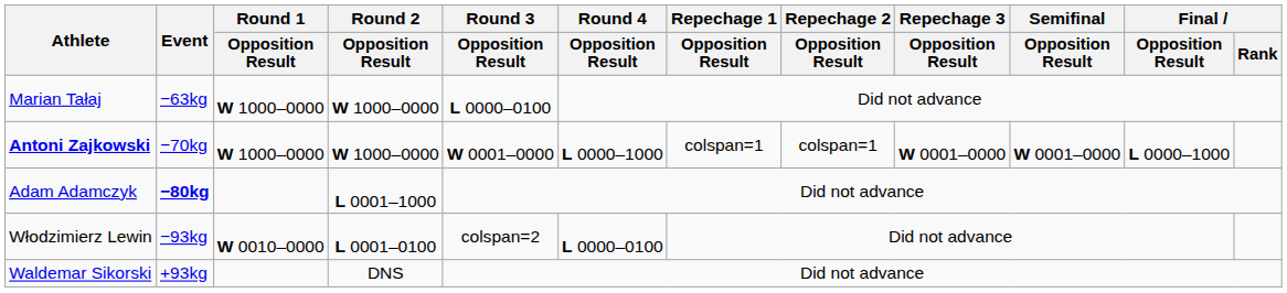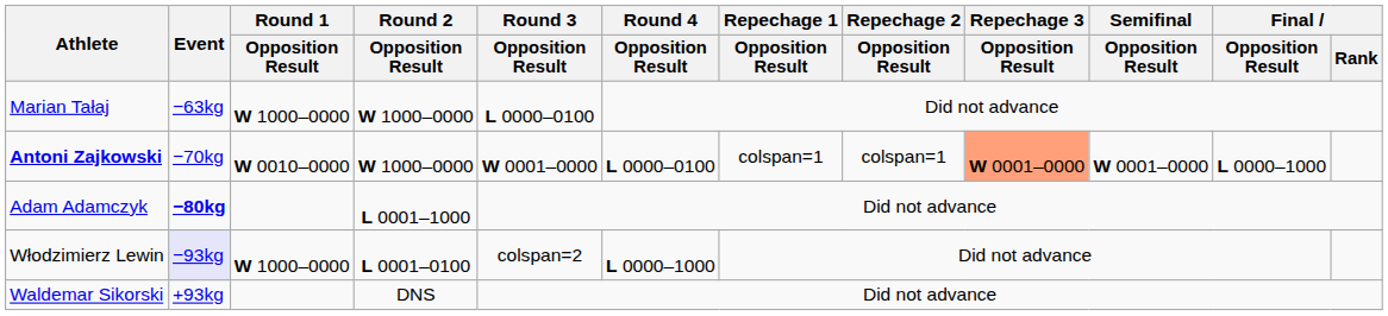Antoni Zajkowski | Round 1 / Opposition Result: W 1000–0000 -> W 0010–0000
Antoni Zajkowski | Round 4 / Opposition Result: L 0000–1000 -> L 0000–0100
Antoni Zajkowski | Repechage 3 / Opposition Result: no background -> lightsalmon background
Włodzimierz Lewin | Event: no background -> lavender background
Włodzimierz Lewin | Round 1 / Opposition Result: W 0010–0000 -> W 1000–0000
Włodzimierz Lewin | Round 4 / Opposition Result: L 0000–0100 -> L 0000–1000
